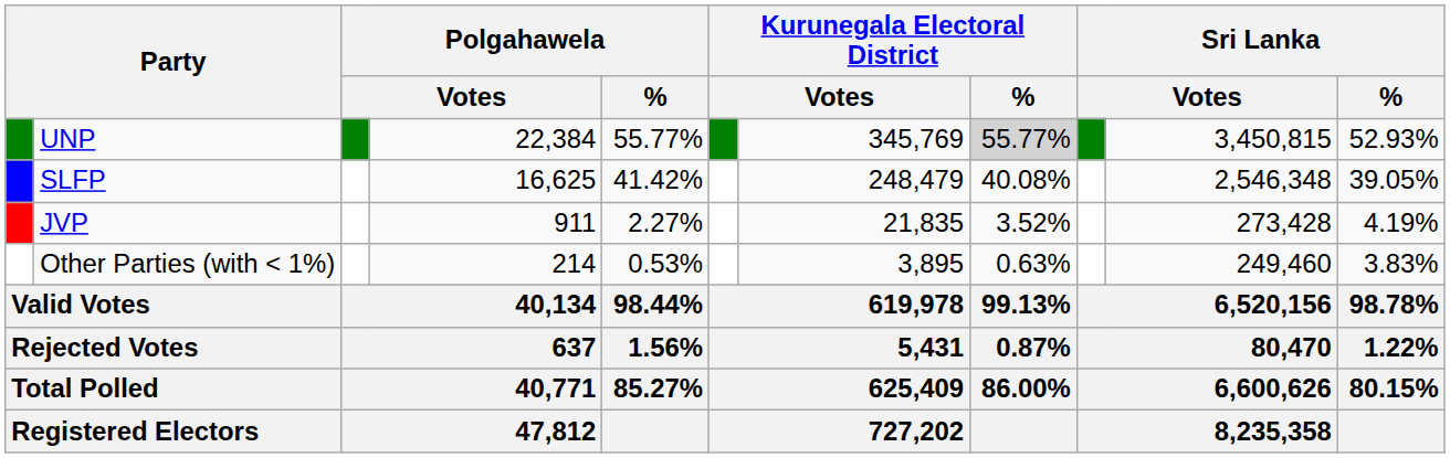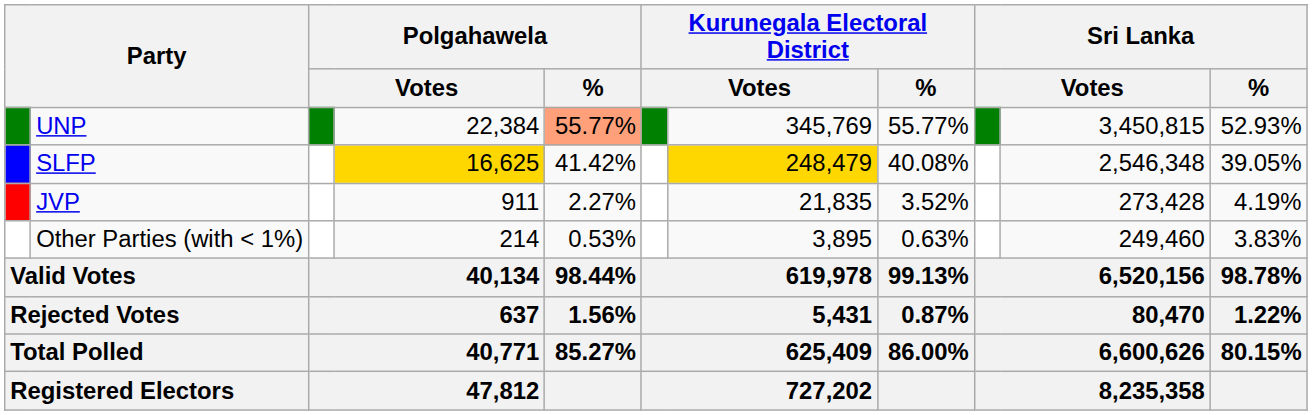UNP | Polgahawela / %: no background -> lightsalmon background
UNP | Kurunegala Electoral District / %: lightgrey background -> no background
SLFP | column 4: no background -> gold background
SLFP | column 7: no background -> gold background
